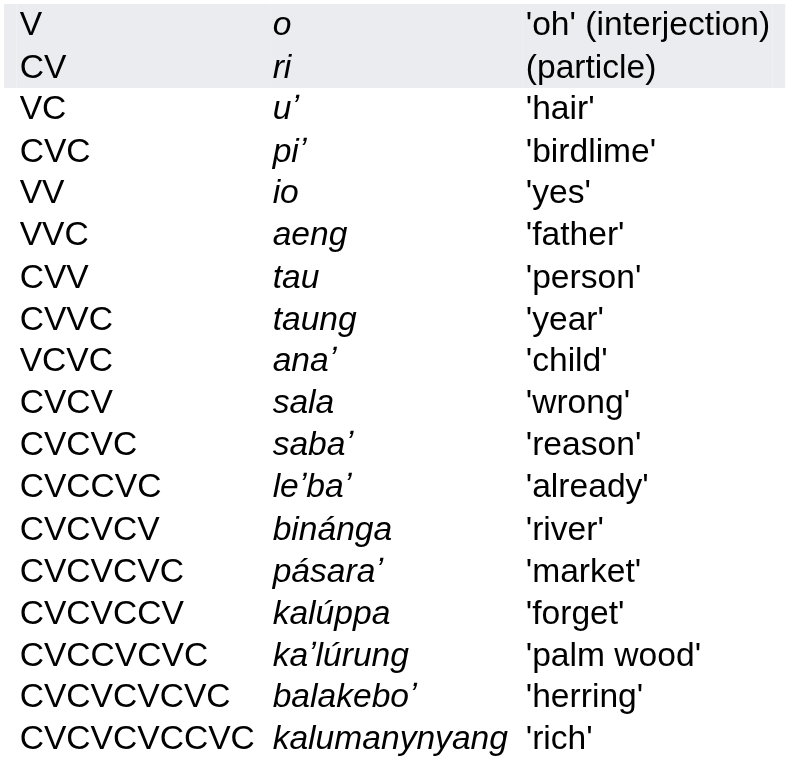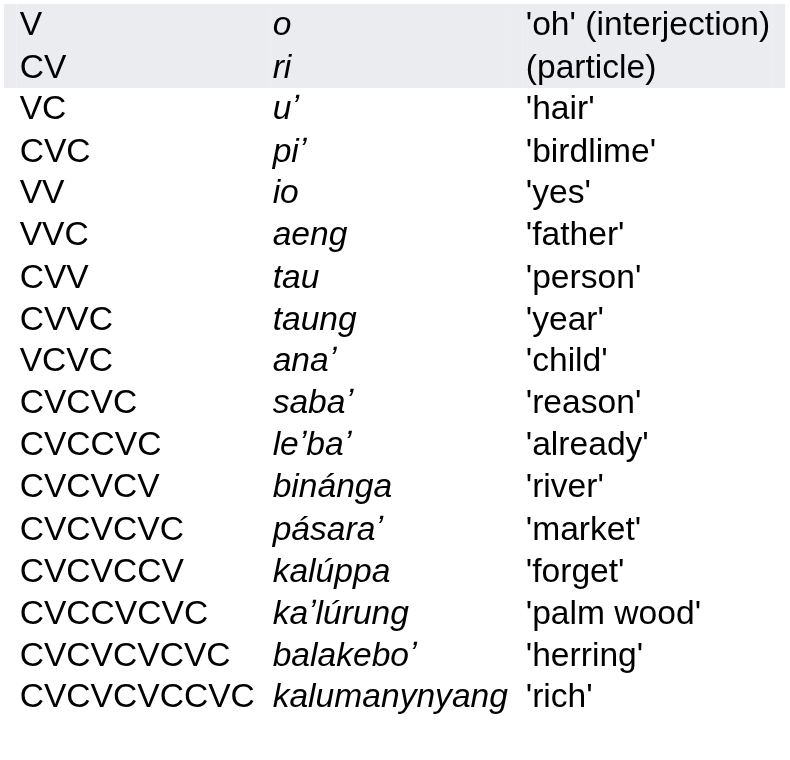- row: CVCV | sala | 'wrong'
